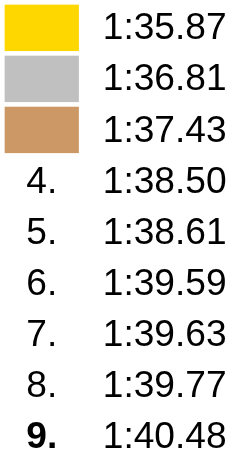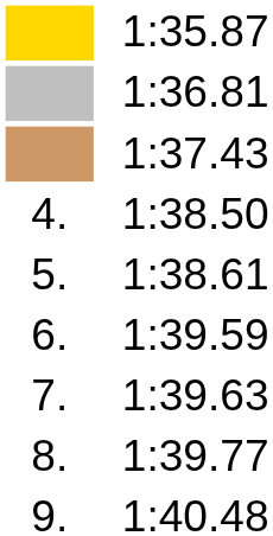1:40.48 | column 1: bold -> normal
